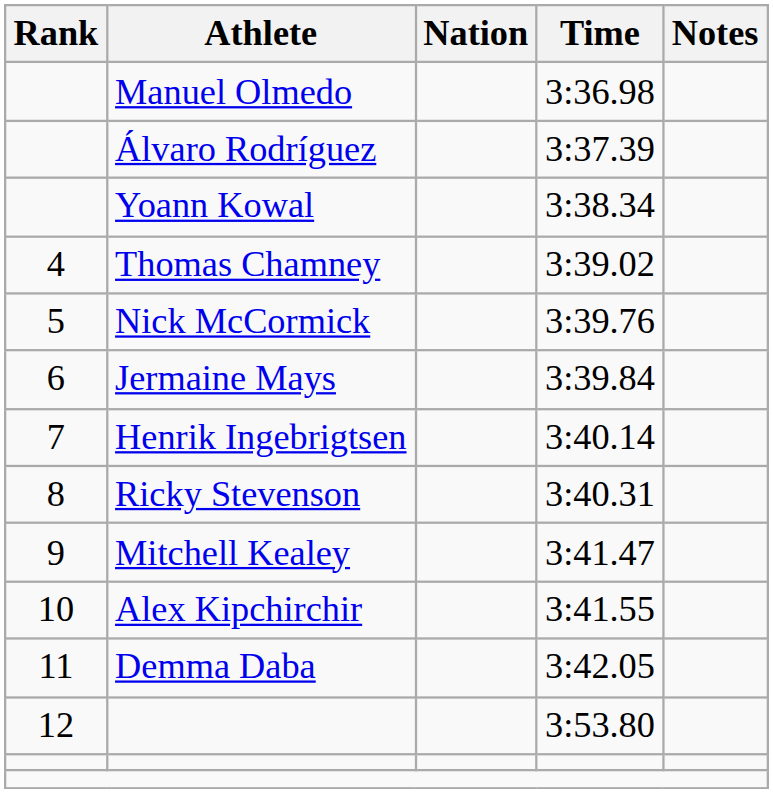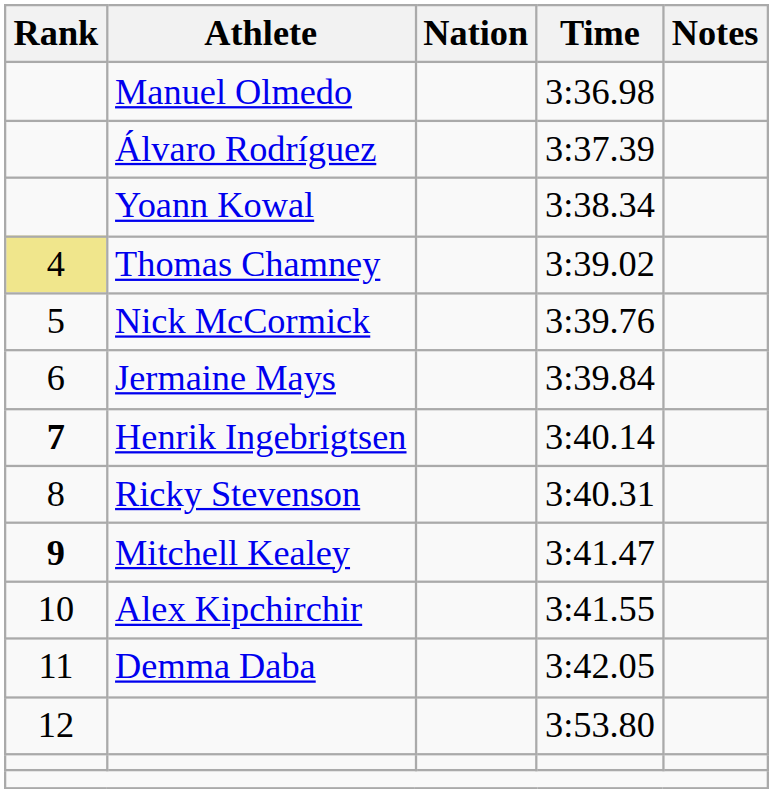3:39.02 | Rank: no background -> khaki background
3:40.14 | Rank: normal -> bold
3:41.47 | Rank: normal -> bold
